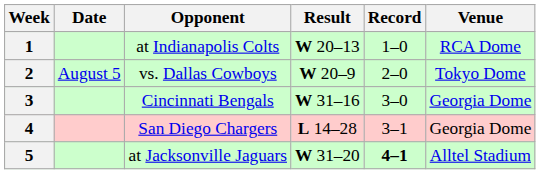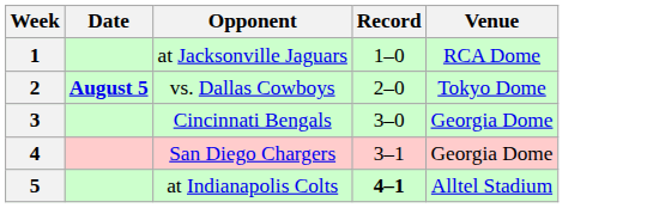- column: Result | W 20–13 | W 20–9 | W 31–16 | L 14–28 | W 31–20
1 | Opponent: at Indianapolis Colts -> at Jacksonville Jaguars
2 | Date: normal -> bold
5 | Opponent: at Jacksonville Jaguars -> at Indianapolis Colts
